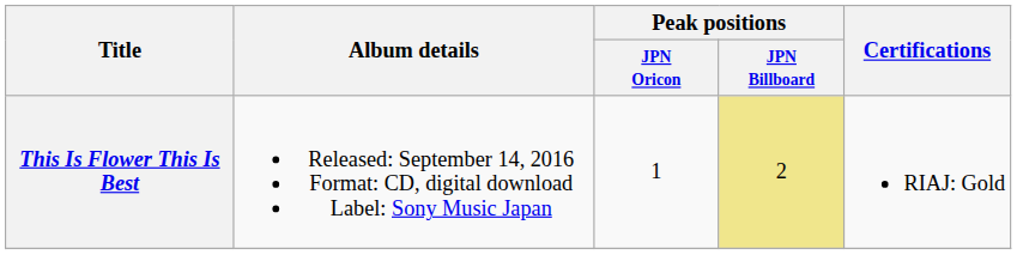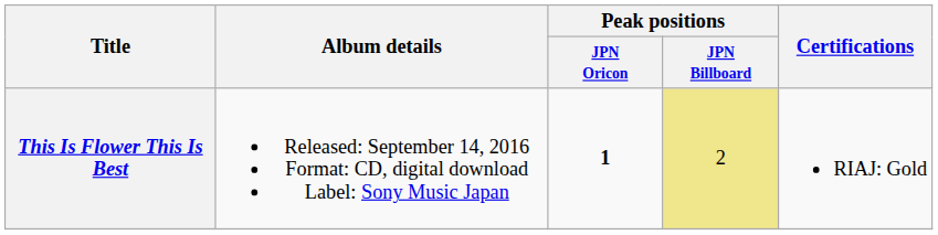This Is Flower This Is Best | Peak positions / JPN Oricon: normal -> bold
